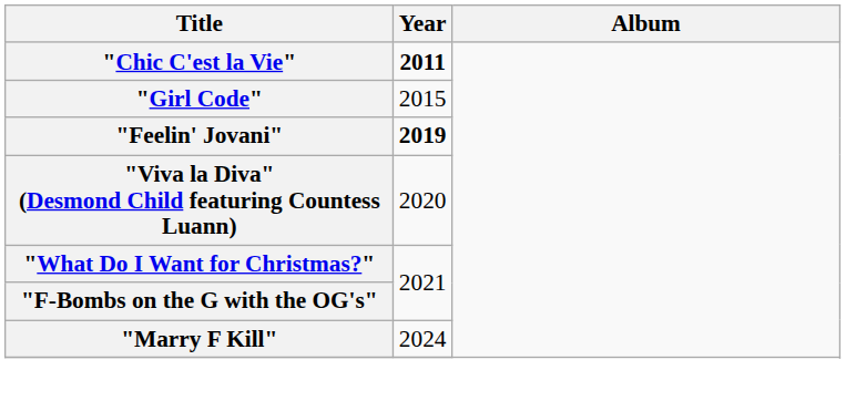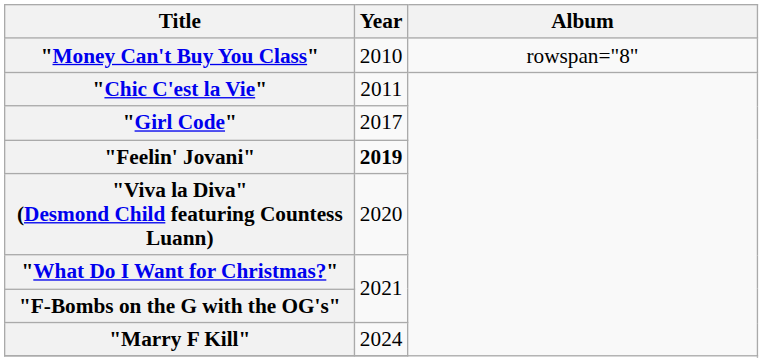+ row: "Money Can't Buy You Class" | 2010 | rowspan="8"
"Chic C'est la Vie" | Year: bold -> normal
"Girl Code" | Year: 2015 -> 2017
